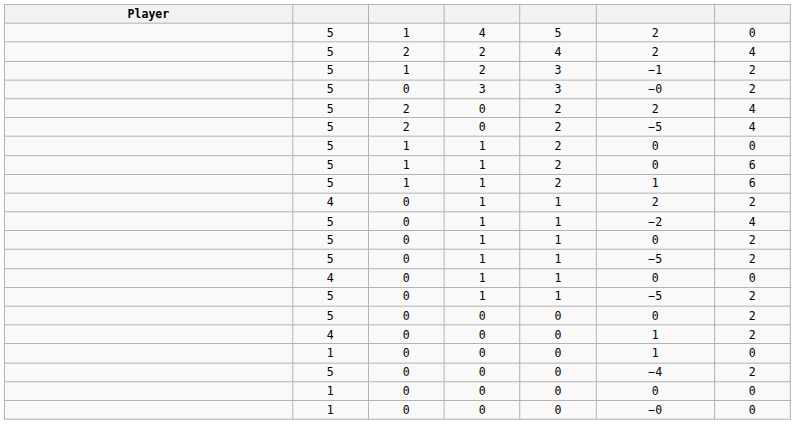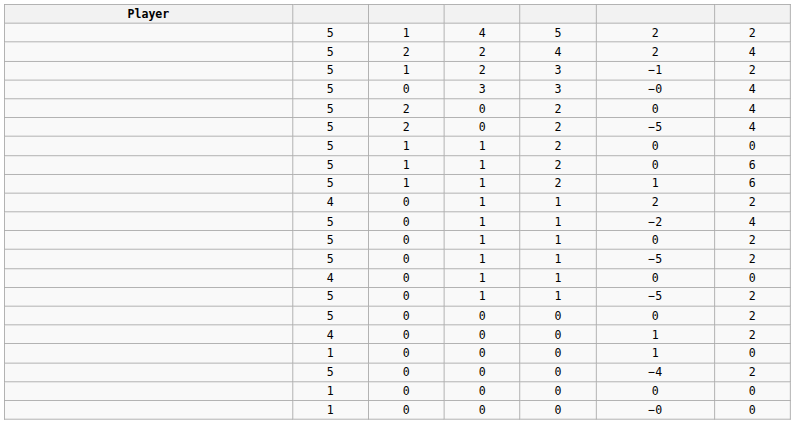row 2 | column 7: 0 -> 2
row 5 | column 7: 2 -> 4
row 6 | column 6: 2 -> 0
